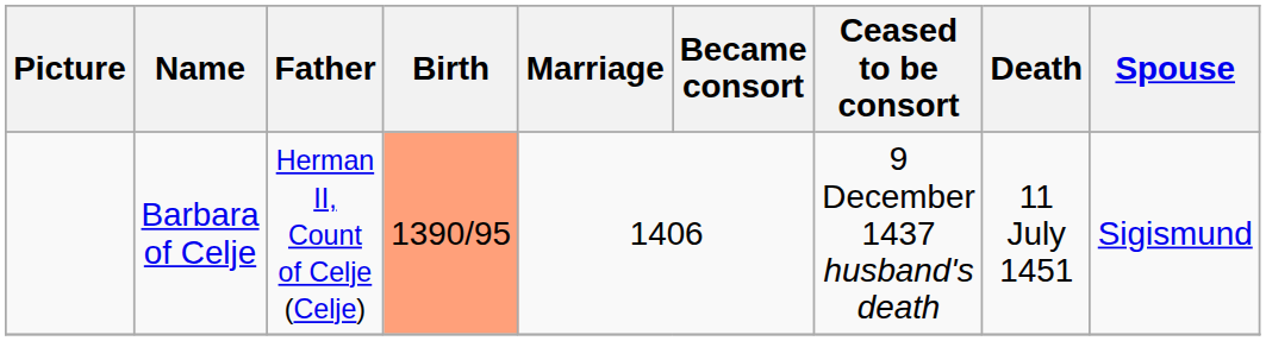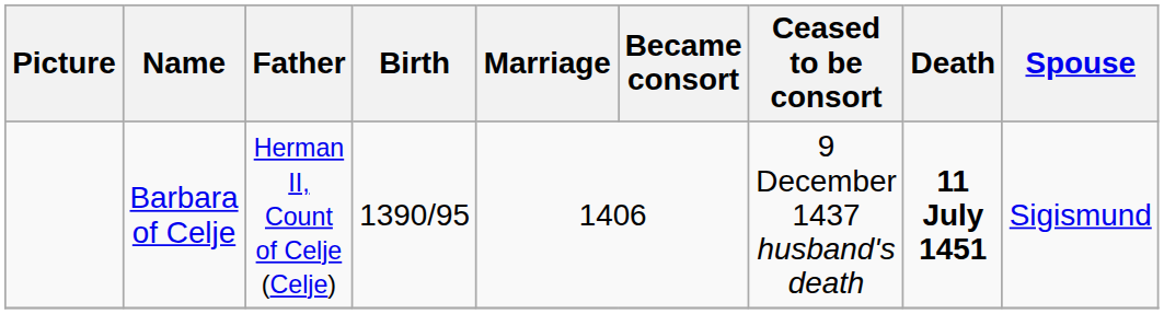Barbara of Celje | Birth: lightsalmon background -> no background
Barbara of Celje | Death: normal -> bold
